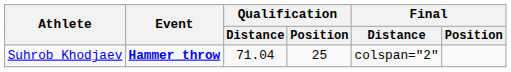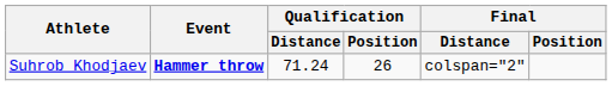Suhrob Khodjaev | Qualification / Distance: 71.04 -> 71.24
Suhrob Khodjaev | Qualification / Position: 25 -> 26
